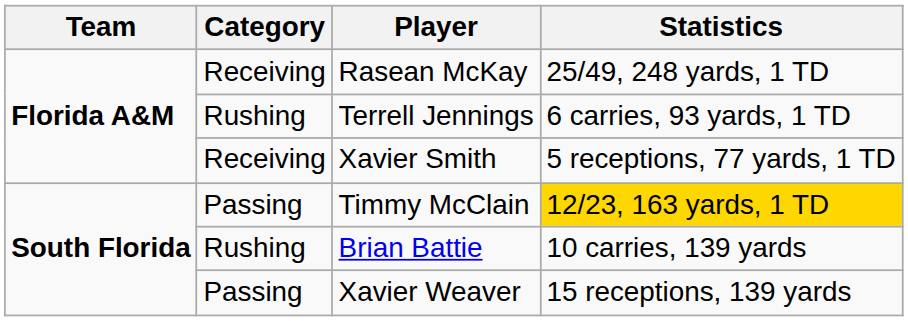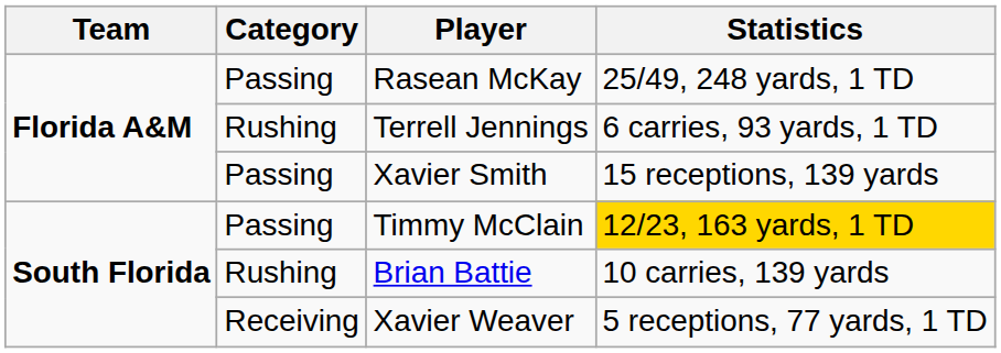Rasean McKay | Category: Receiving -> Passing
Xavier Smith | Category: Receiving -> Passing
Xavier Smith | Statistics: 5 receptions, 77 yards, 1 TD -> 15 receptions, 139 yards
Xavier Weaver | Category: Passing -> Receiving
Xavier Weaver | Statistics: 15 receptions, 139 yards -> 5 receptions, 77 yards, 1 TD
